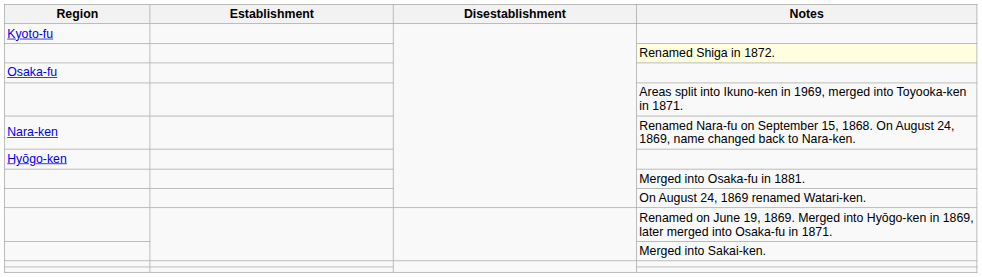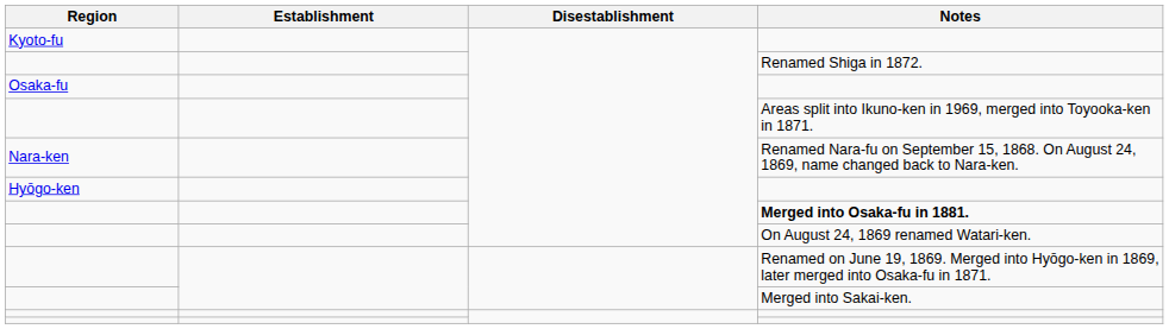Renamed Shiga in 1872. | Notes: lightyellow background -> no background
Merged into Osaka-fu in 1881. | Notes: normal -> bold
